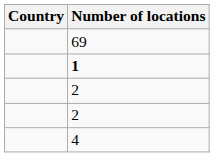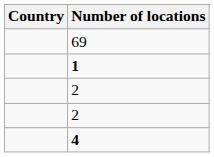row 6 | Number of locations: normal -> bold
